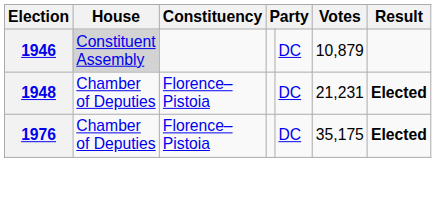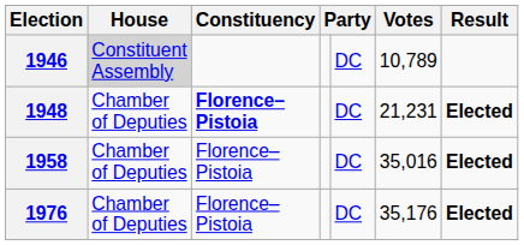1946 | Votes: 10,879 -> 10,789
1948 | Constituency: normal -> bold
+ row: 1958 | Chamber of Deputies | Florence–Pistoia | DC | 35,016 | Elected
1976 | Votes: 35,175 -> 35,176
